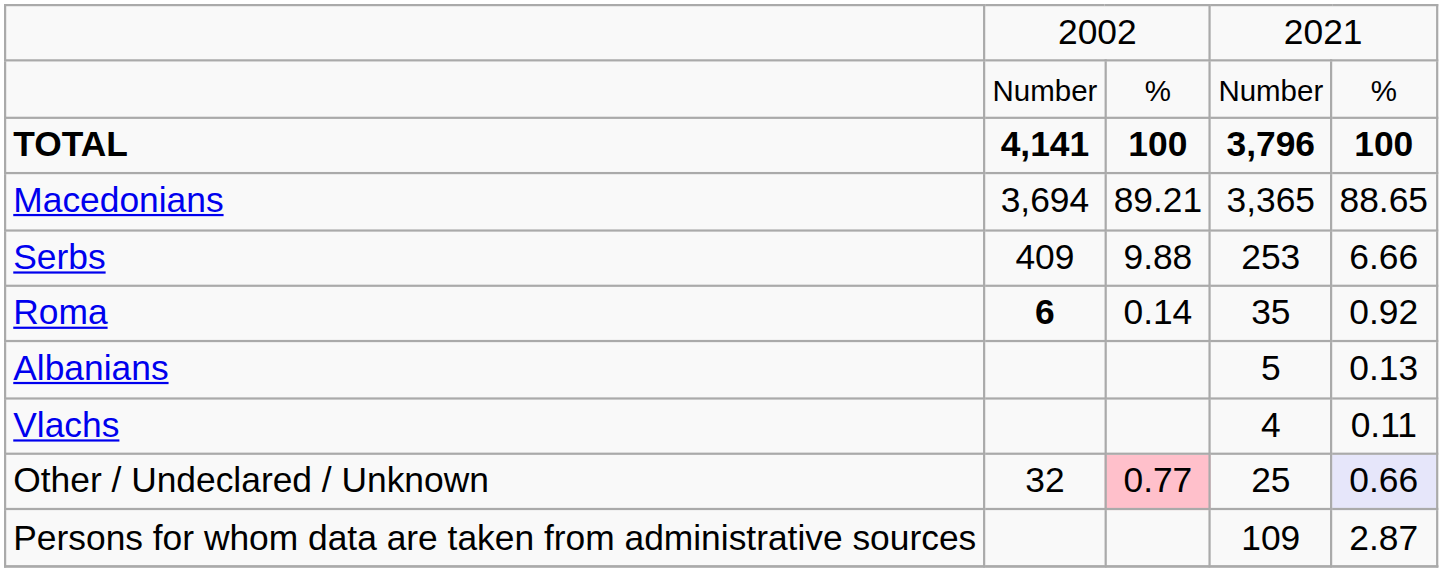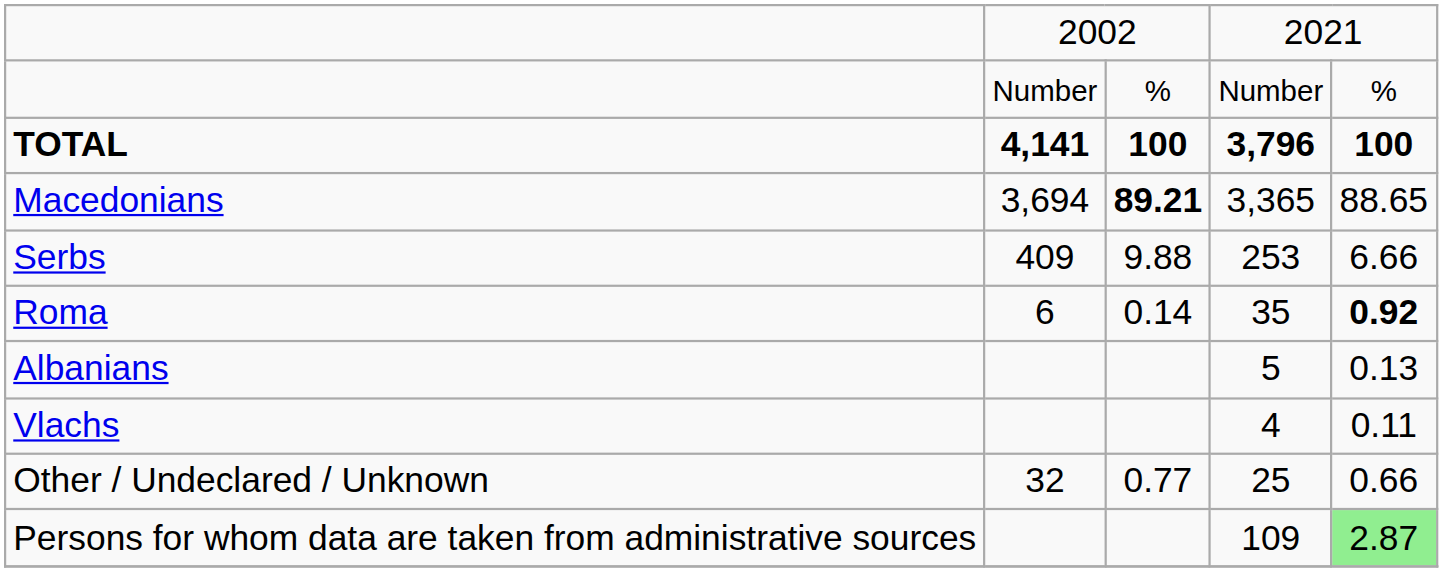Macedonians | column 3: normal -> bold
Roma | column 2: bold -> normal
Roma | column 5: normal -> bold
Other / Undeclared / Unknown | column 3: pink background -> no background
Other / Undeclared / Unknown | column 5: lavender background -> no background
Persons for whom data are taken from administrative sources | column 5: no background -> lightgreen background
